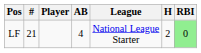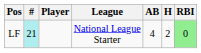columns swapped: League <-> AB
LF | #: no background -> paleturquoise background
